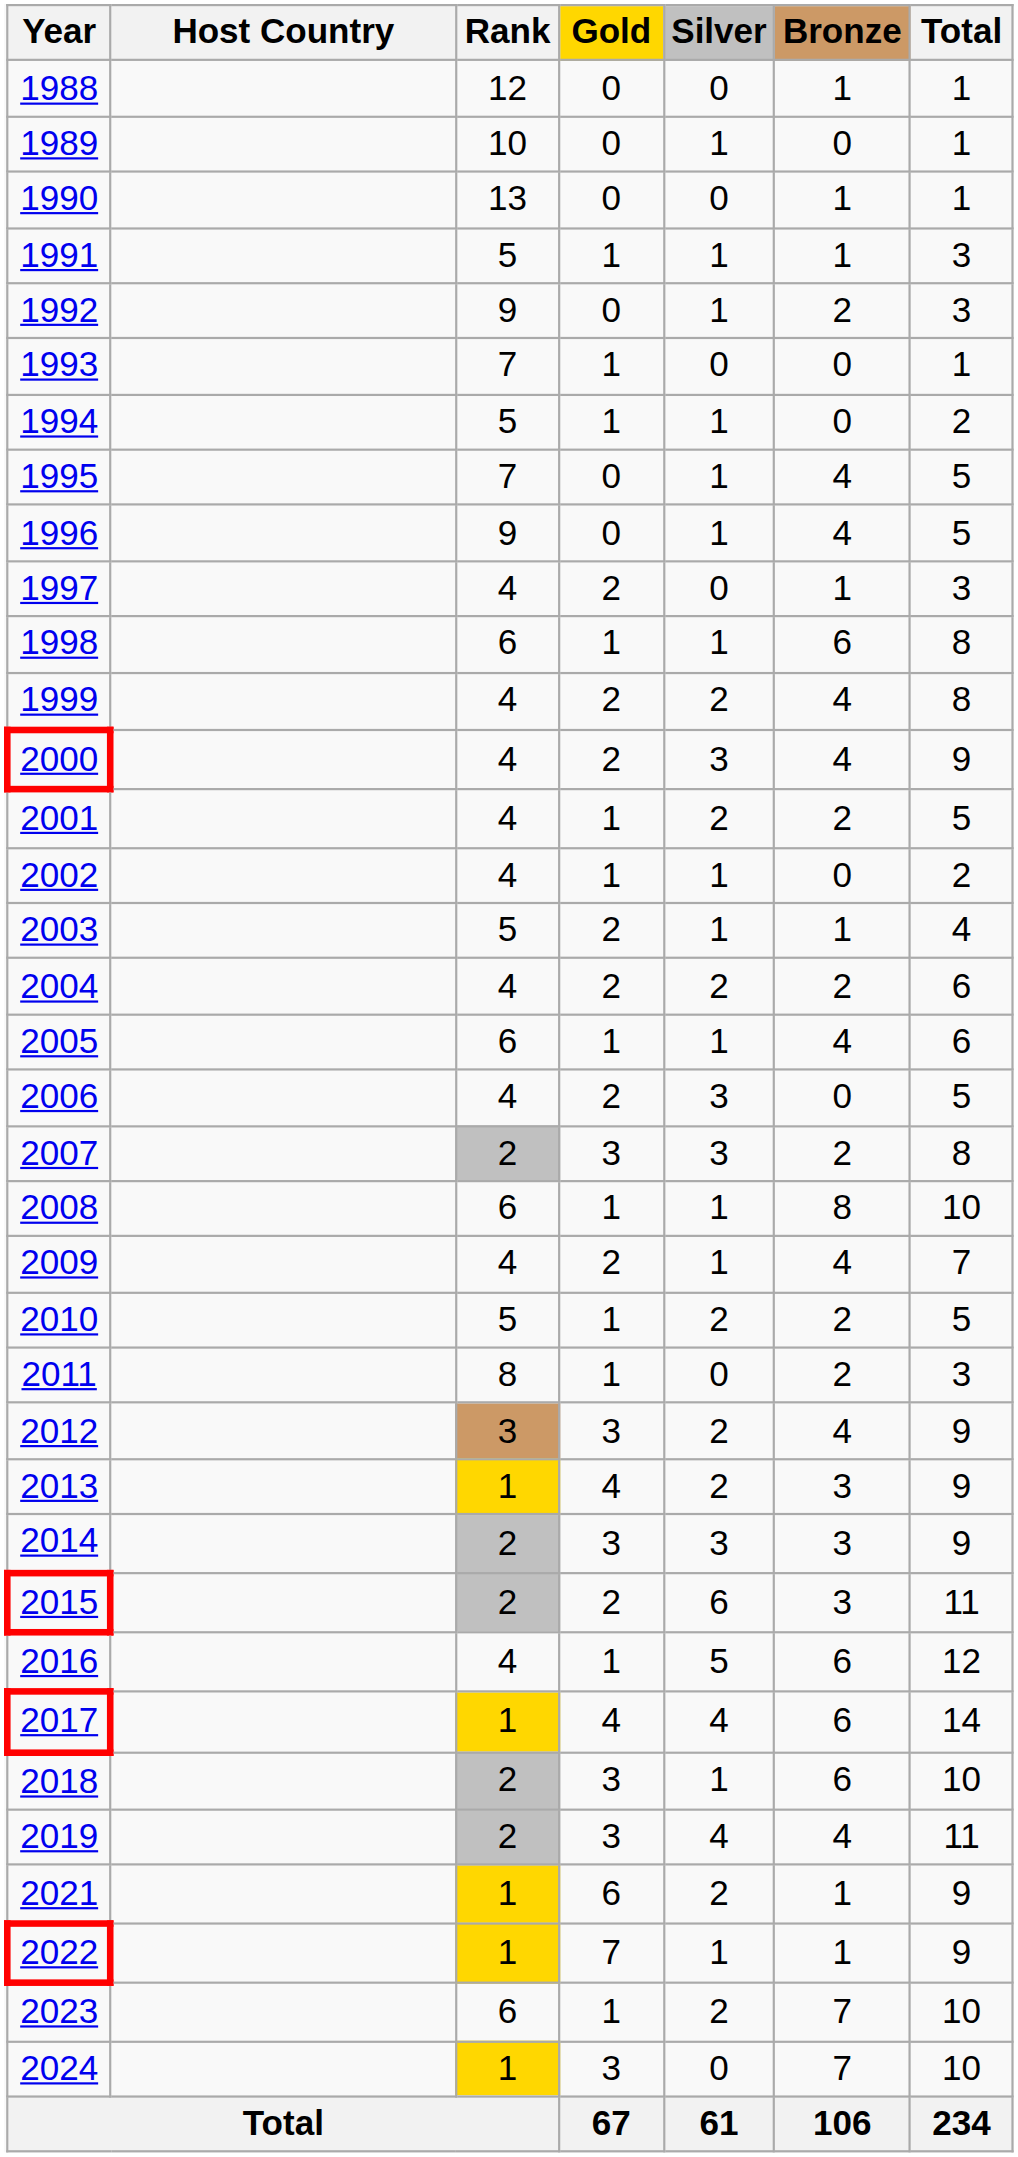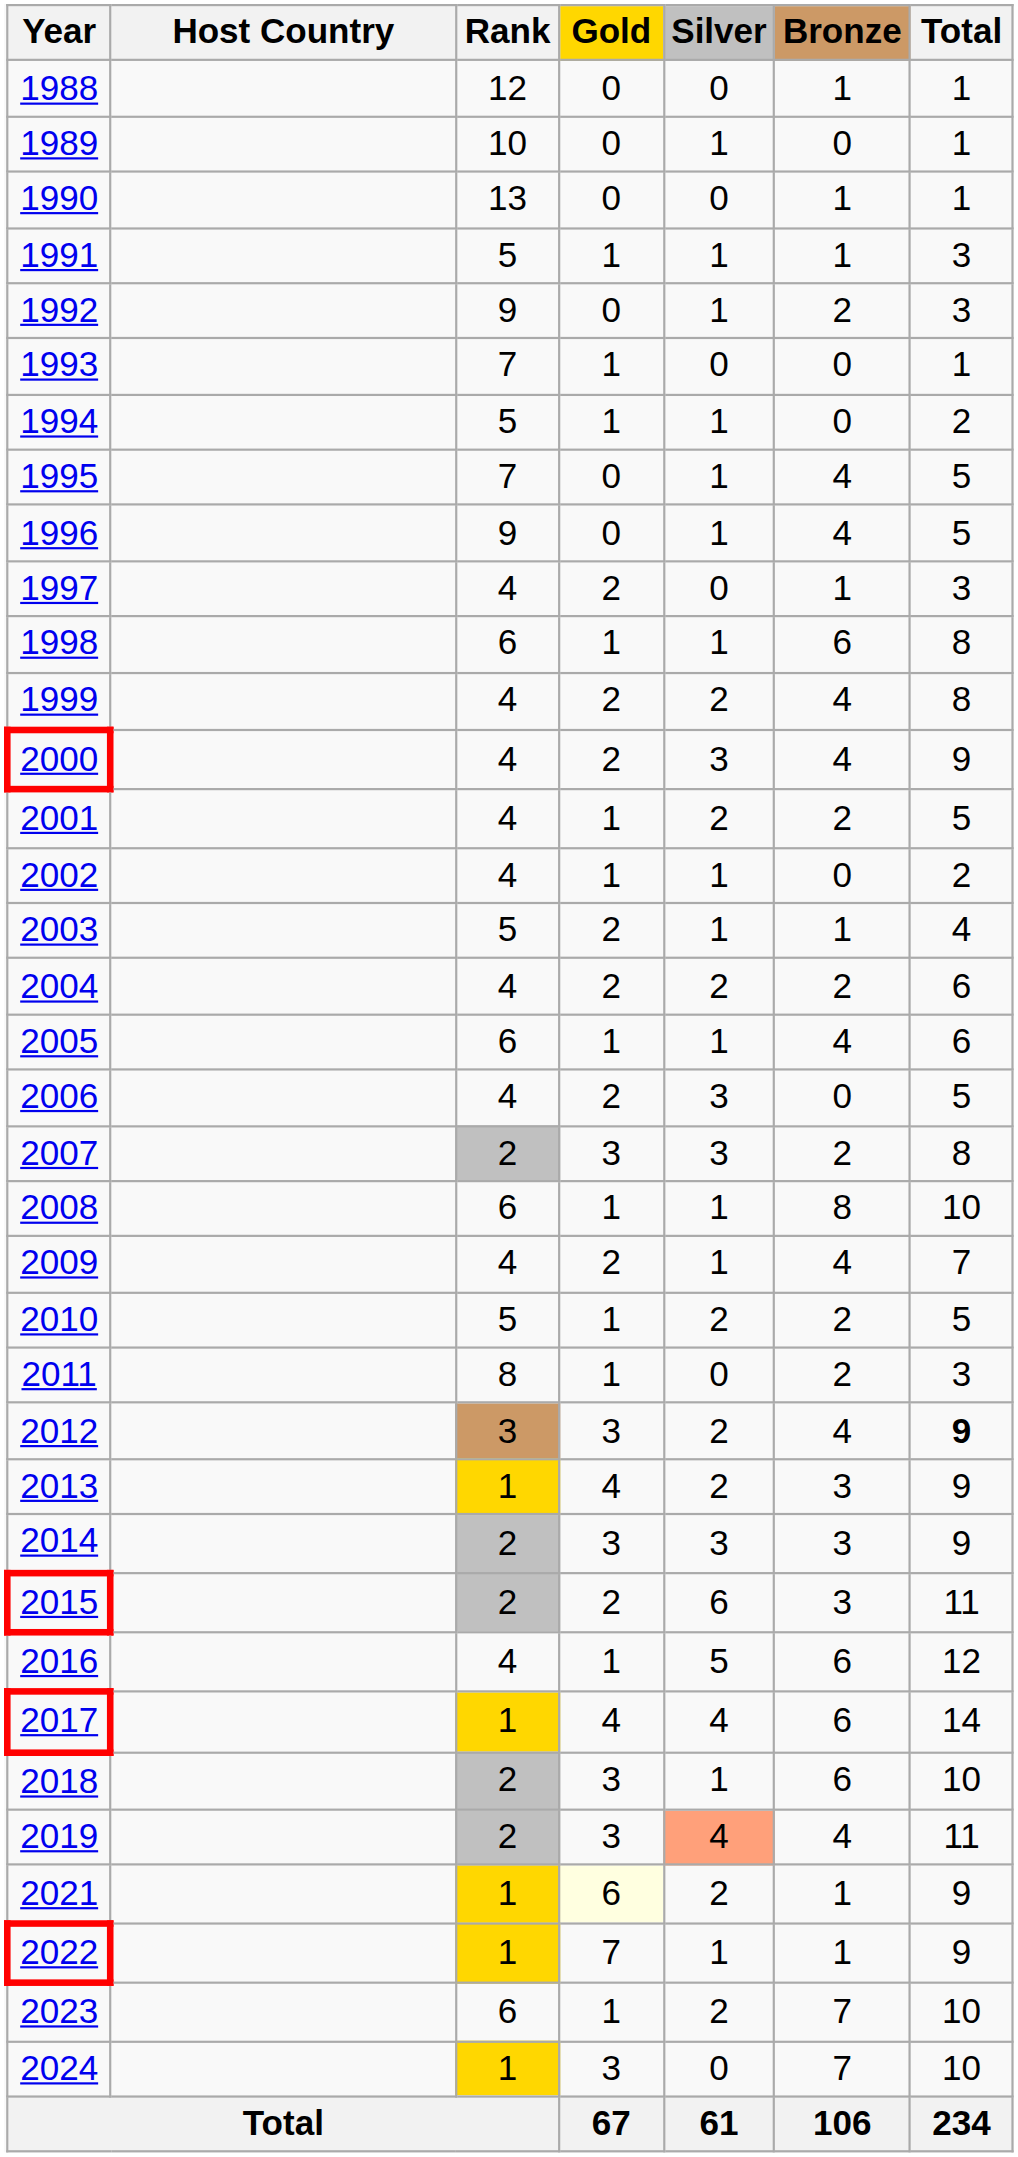2012 | Total: normal -> bold
2019 | Silver: no background -> lightsalmon background
2021 | Gold: no background -> lightyellow background
